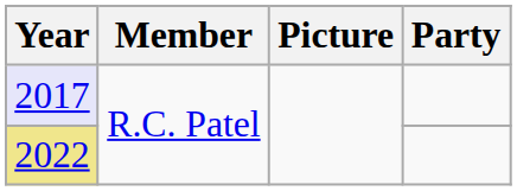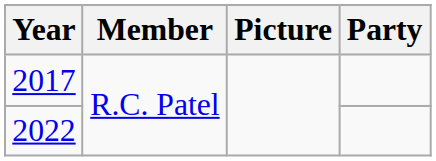2017 | Year: lavender background -> no background
2022 | Year: khaki background -> no background
